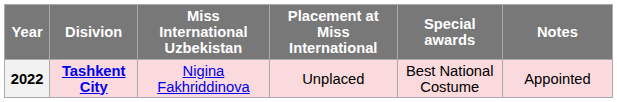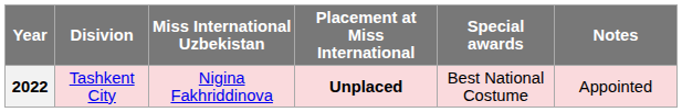2022 | Disivion: bold -> normal
2022 | Placement at Miss International: normal -> bold
